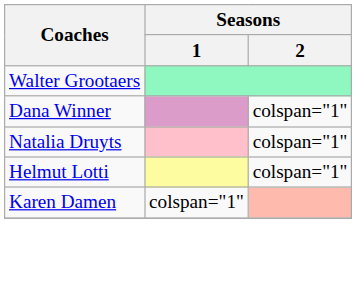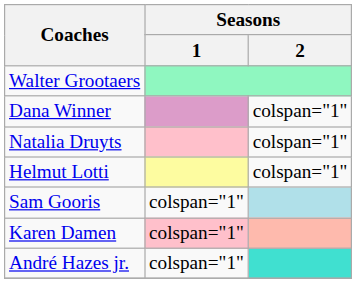+ row: Sam Gooris | colspan="1"
Karen Damen | Seasons / 1: no background -> pink background
+ row: André Hazes jr. | colspan="1"
